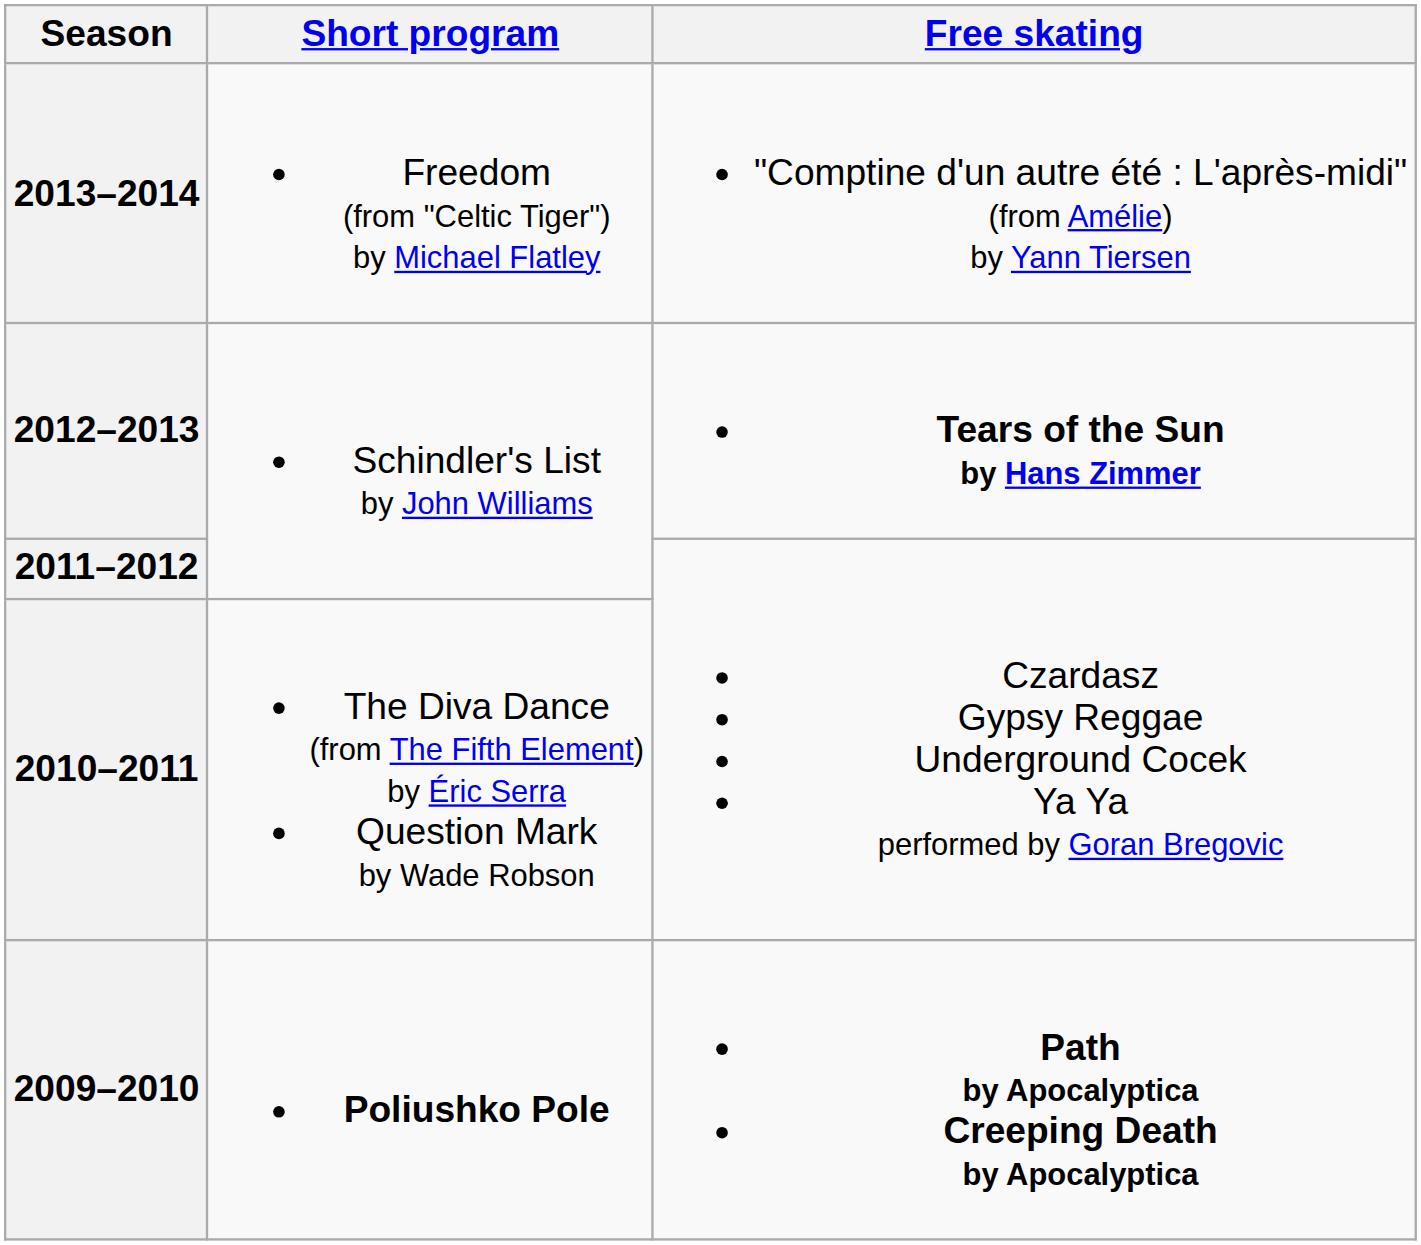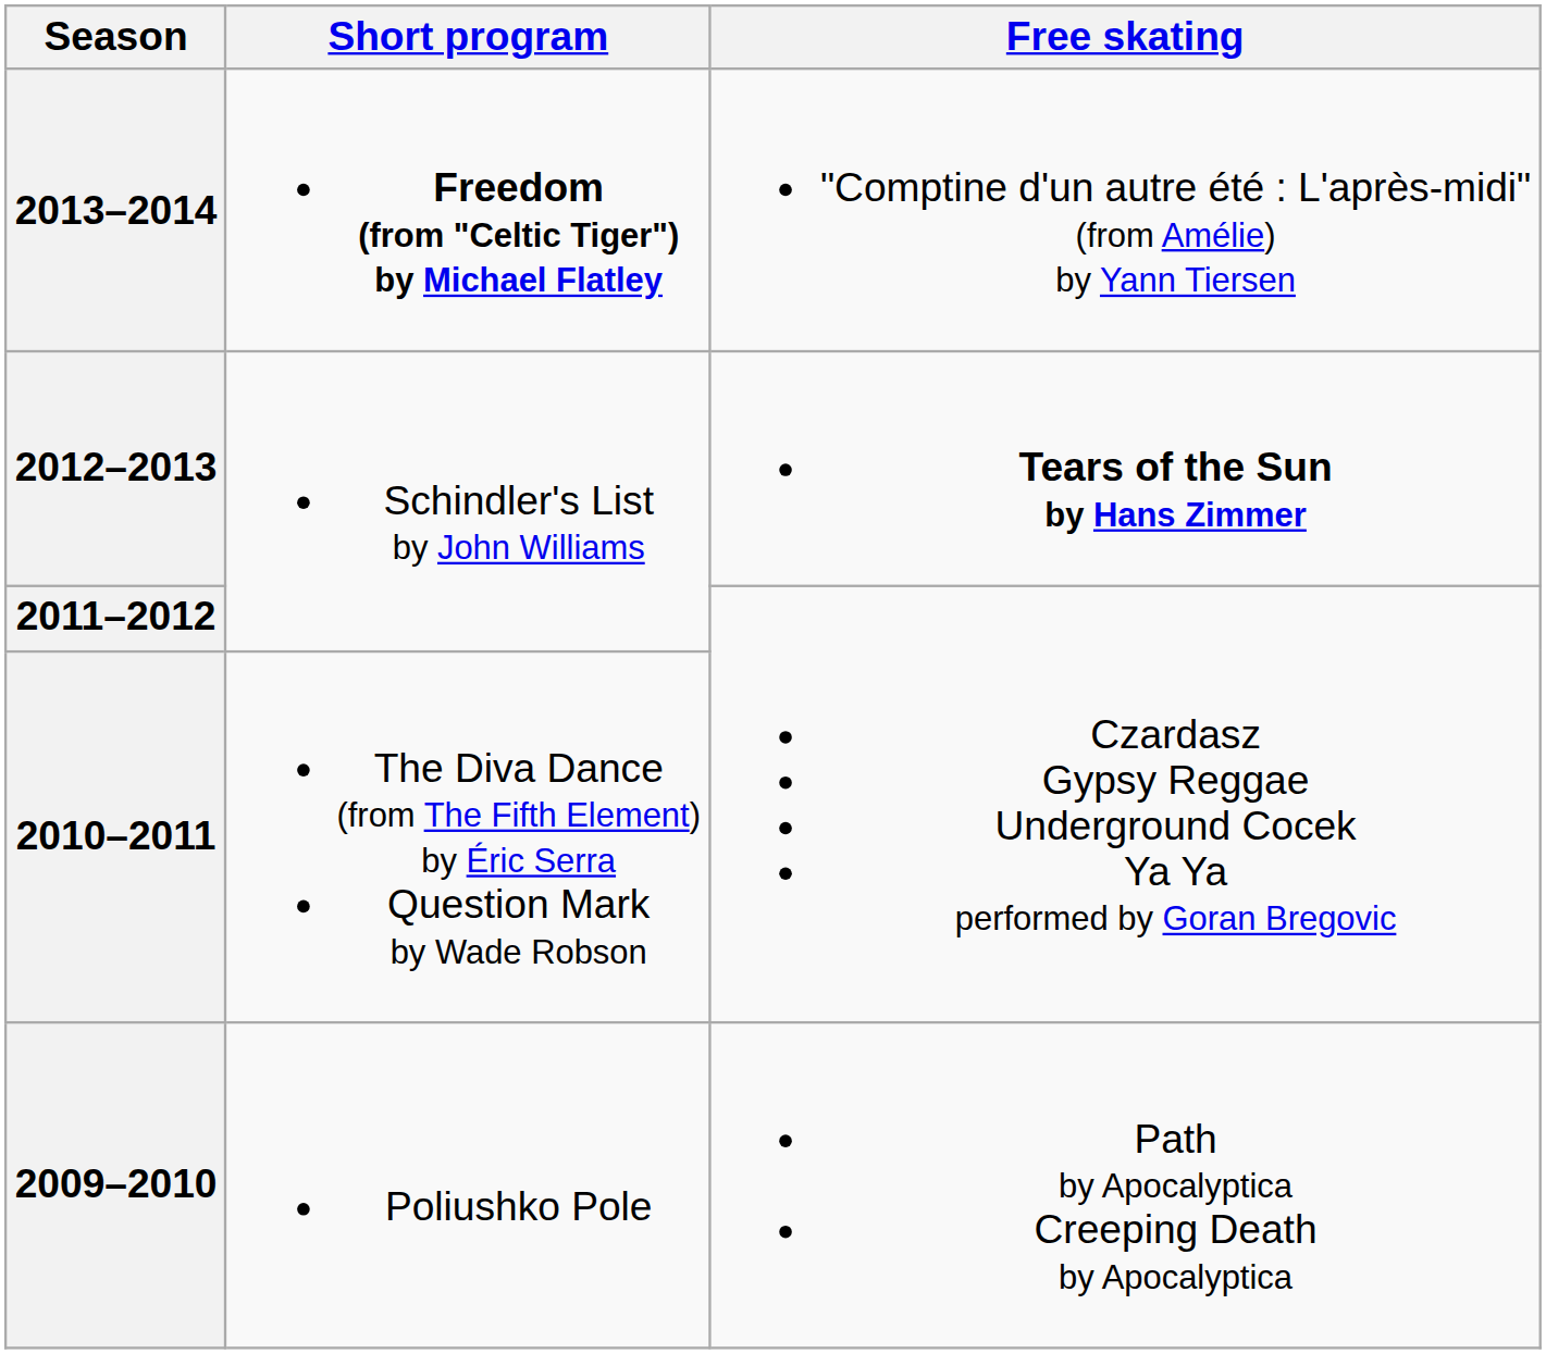2013–2014 | Short program: normal -> bold
2009–2010 | Short program: bold -> normal
2009–2010 | Free skating: bold -> normal
